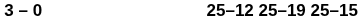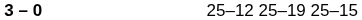row 1 | column 2: bold -> normal
